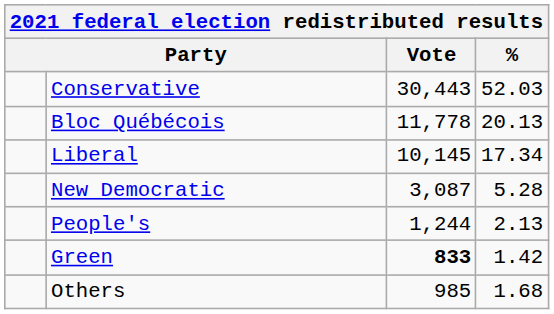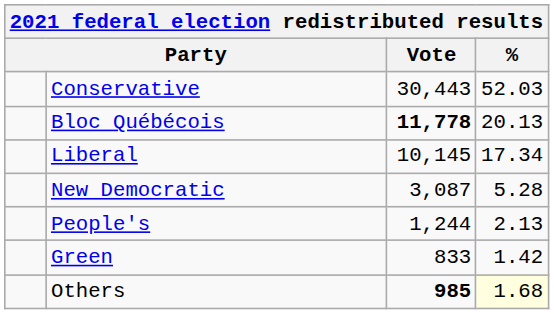Bloc Québécois | Vote: normal -> bold
Green | Vote: bold -> normal
Others | Vote: normal -> bold
Others | %: no background -> lightyellow background
